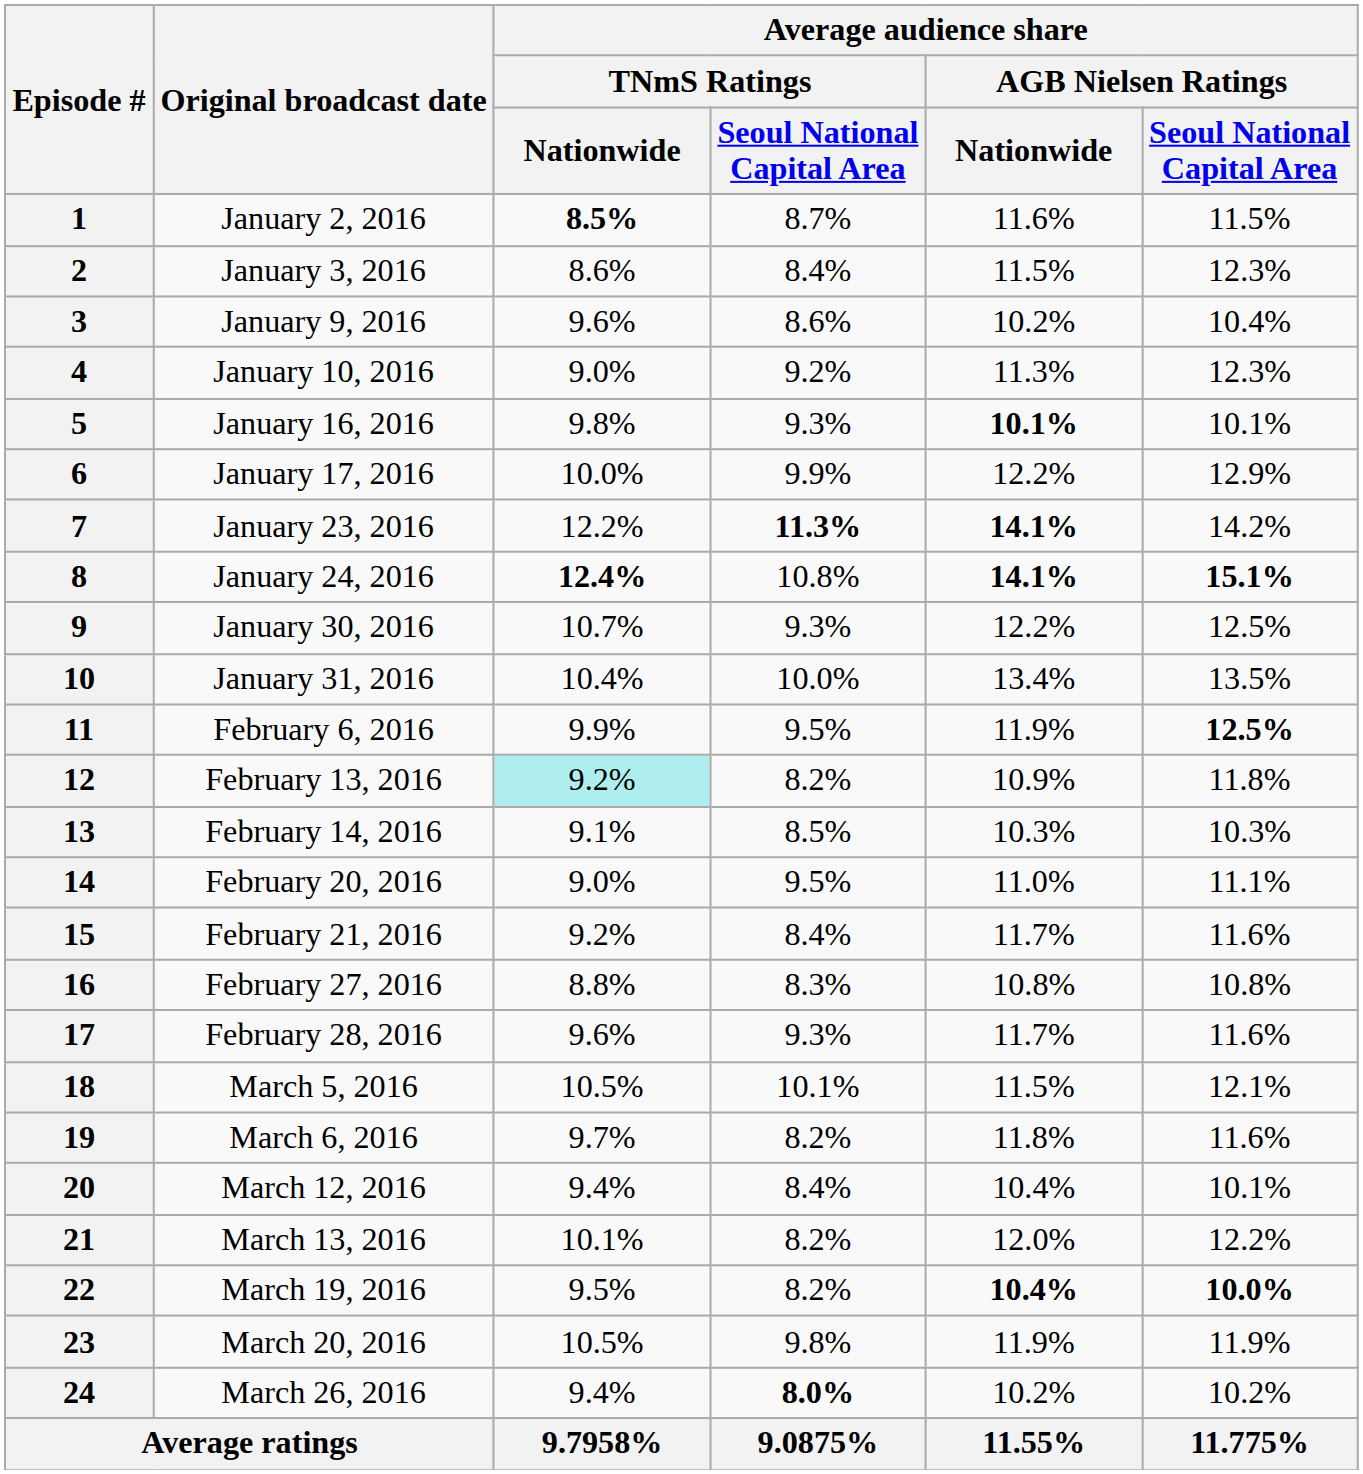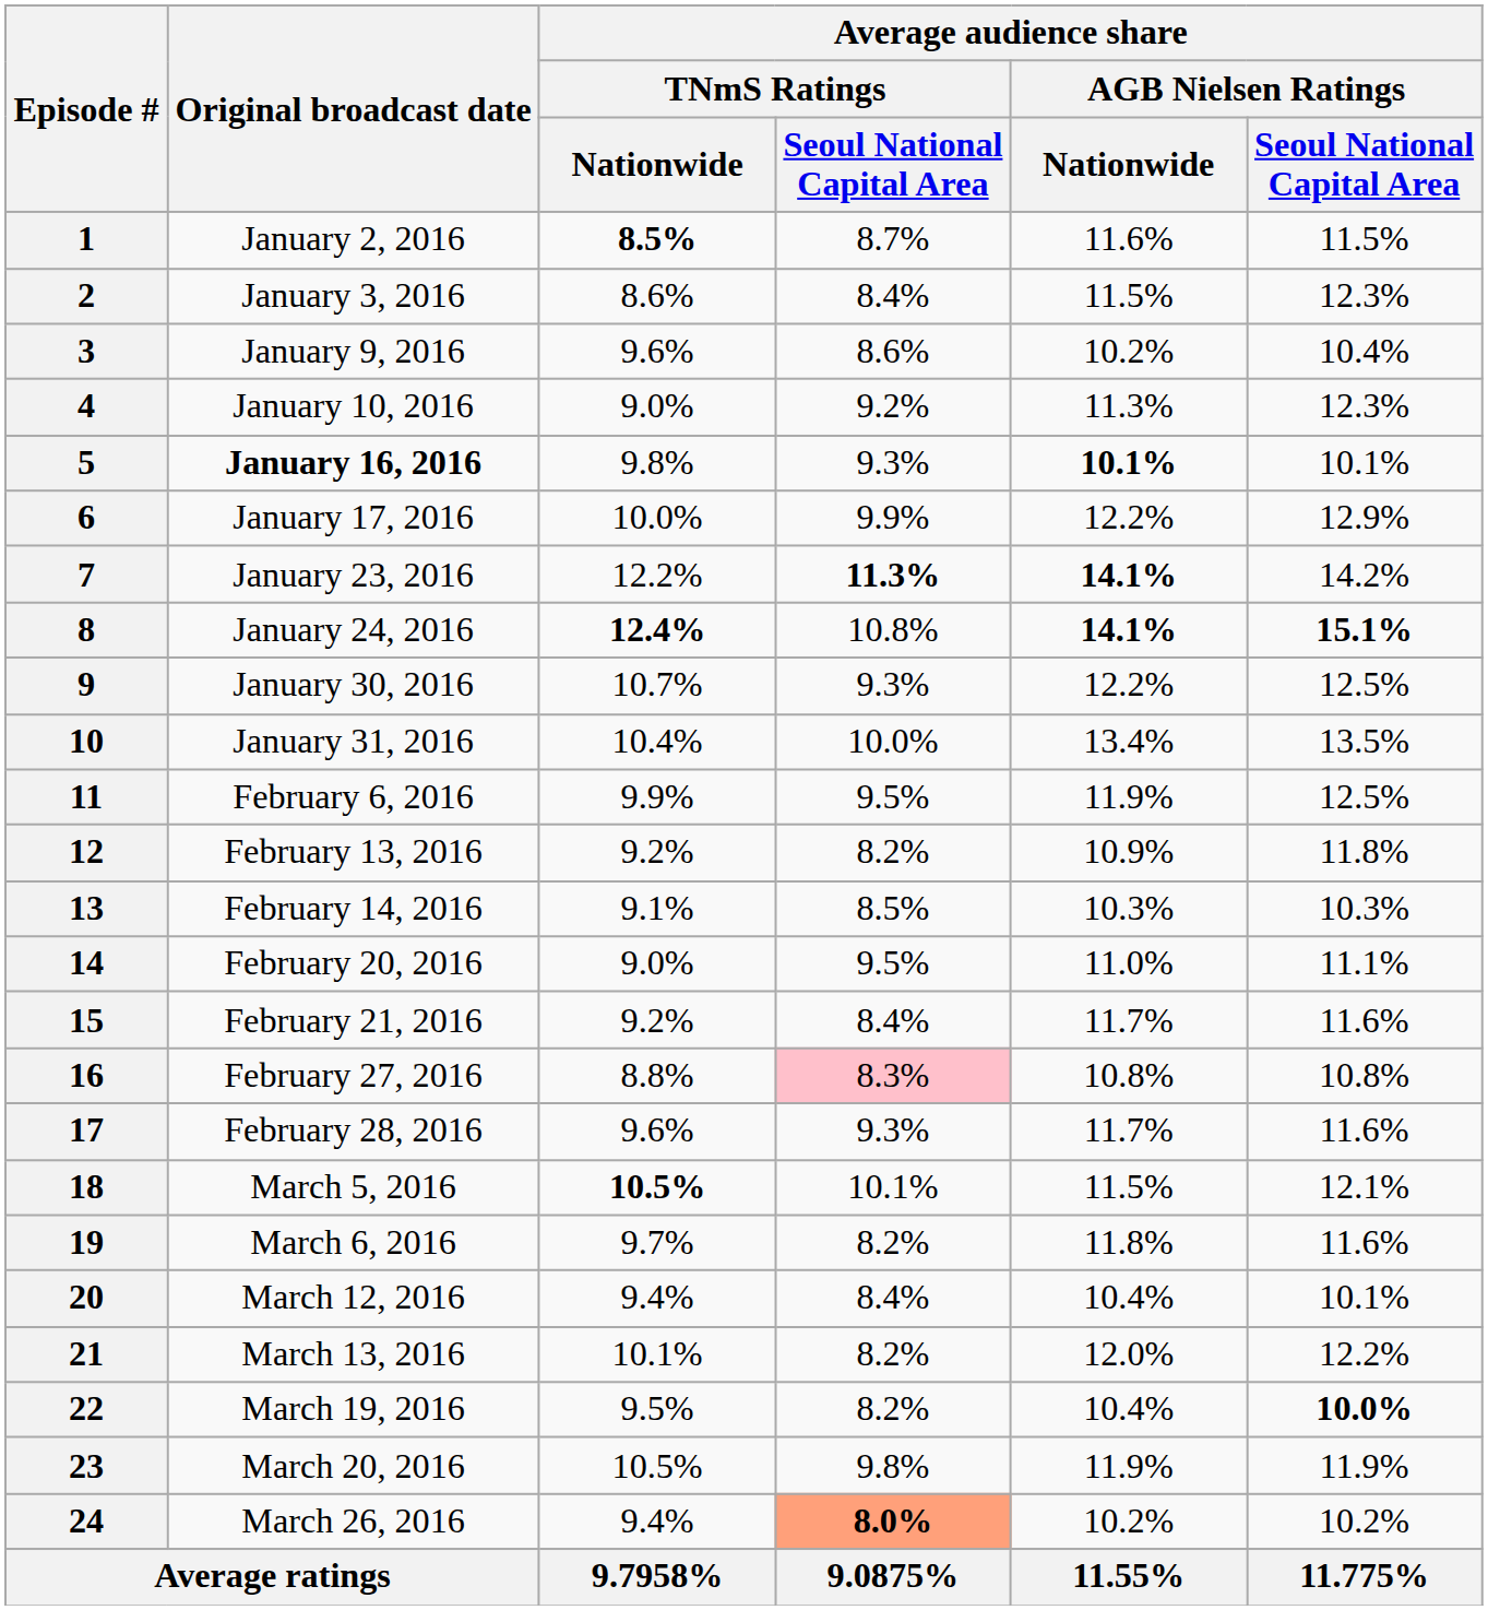5 | Original broadcast date: normal -> bold
11 | column 6: bold -> normal
12 | Average audience share / TNmS Ratings / Nationwide: paleturquoise background -> no background
16 | column 4: no background -> pink background
18 | Average audience share / TNmS Ratings / Nationwide: normal -> bold
22 | Average audience share / AGB Nielsen Ratings / Nationwide: bold -> normal
24 | column 4: no background -> lightsalmon background
